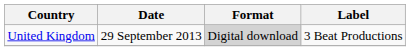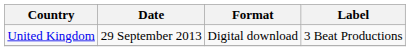United Kingdom | Format: lightgrey background -> no background
